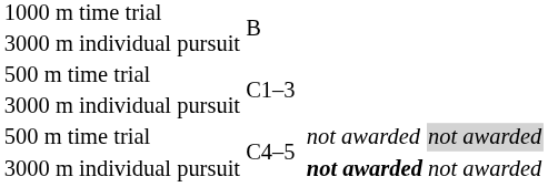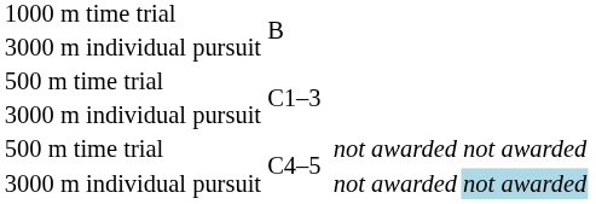500 m time trial / C4–5 | column 4: lightgrey background -> no background
3000 m individual pursuit / C4–5 | column 3: bold -> normal
3000 m individual pursuit / C4–5 | column 4: no background -> lightblue background
